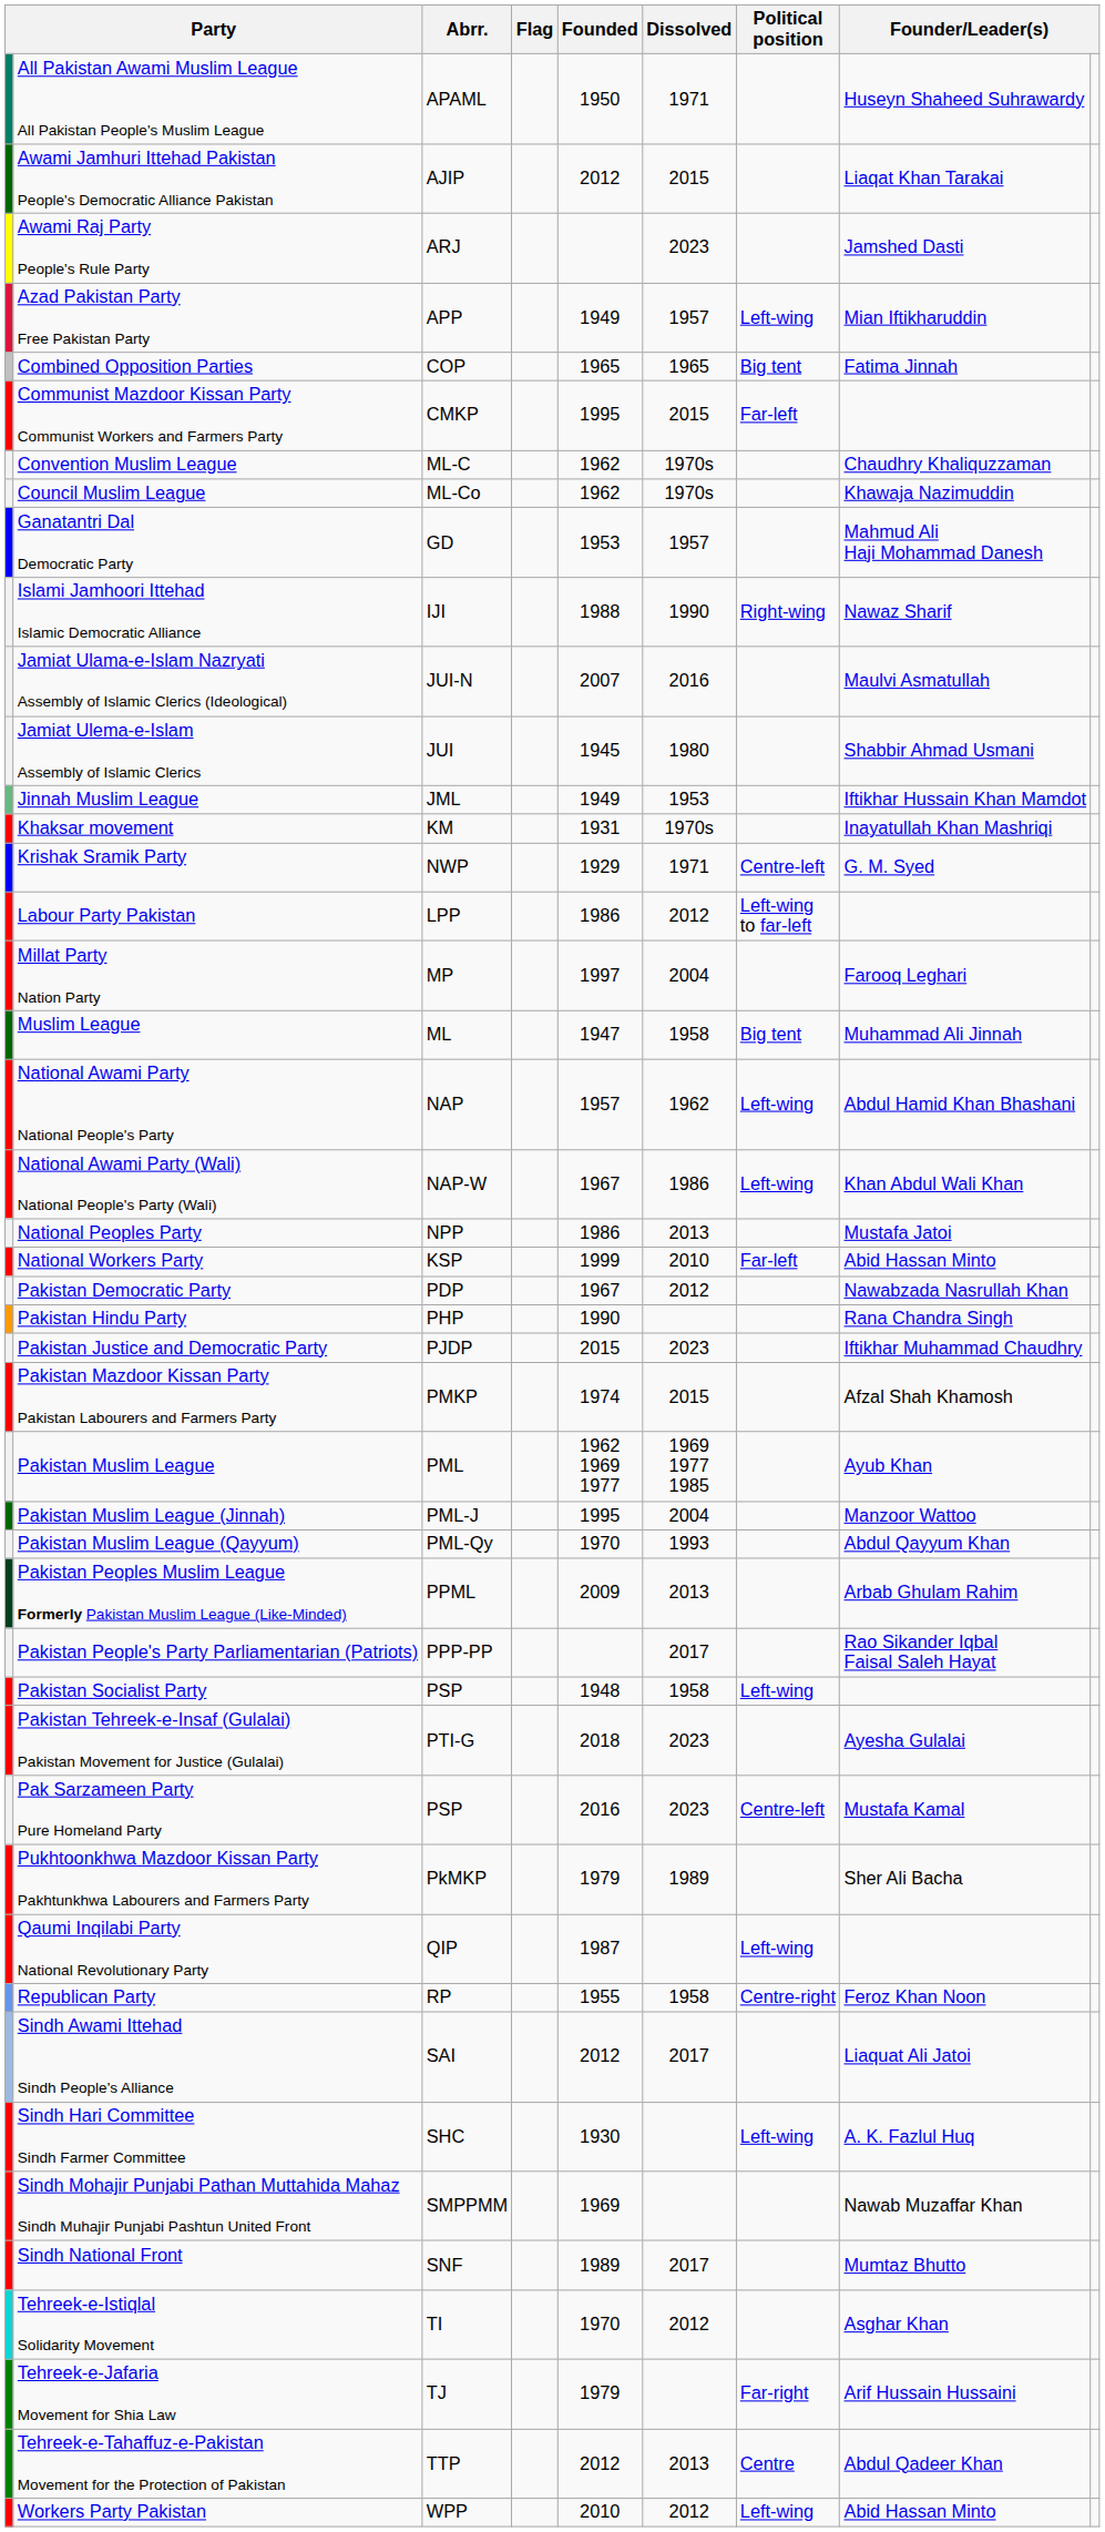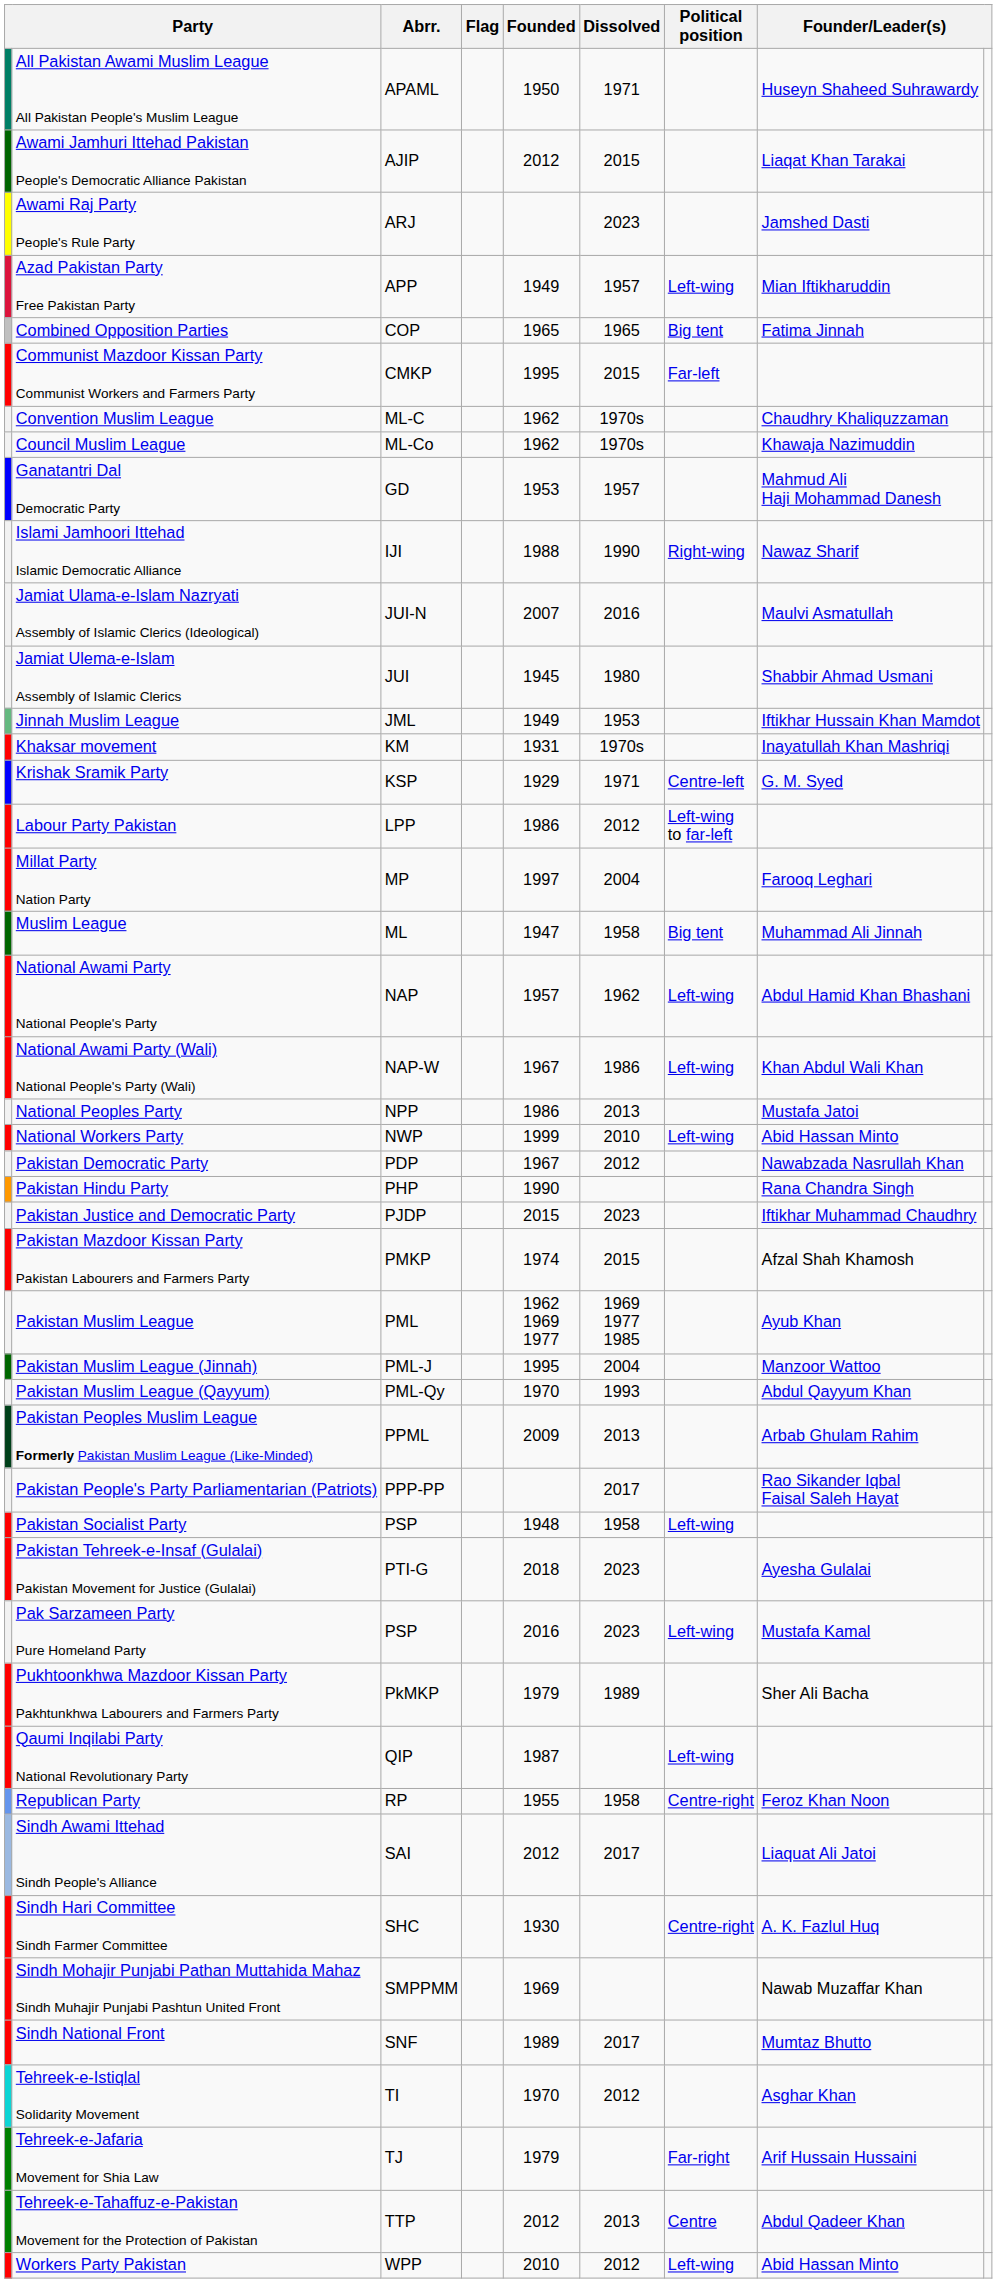Krishak Sramik Party | Abrr.: NWP -> KSP
National Workers Party | Abrr.: KSP -> NWP
National Workers Party | Political position: Far-left -> Left-wing
Pak Sarzameen Party Pure Homeland Party | Political position: Centre-left -> Left-wing
Sindh Hari Committee Sindh Farmer Committee | Political position: Left-wing -> Centre-right
